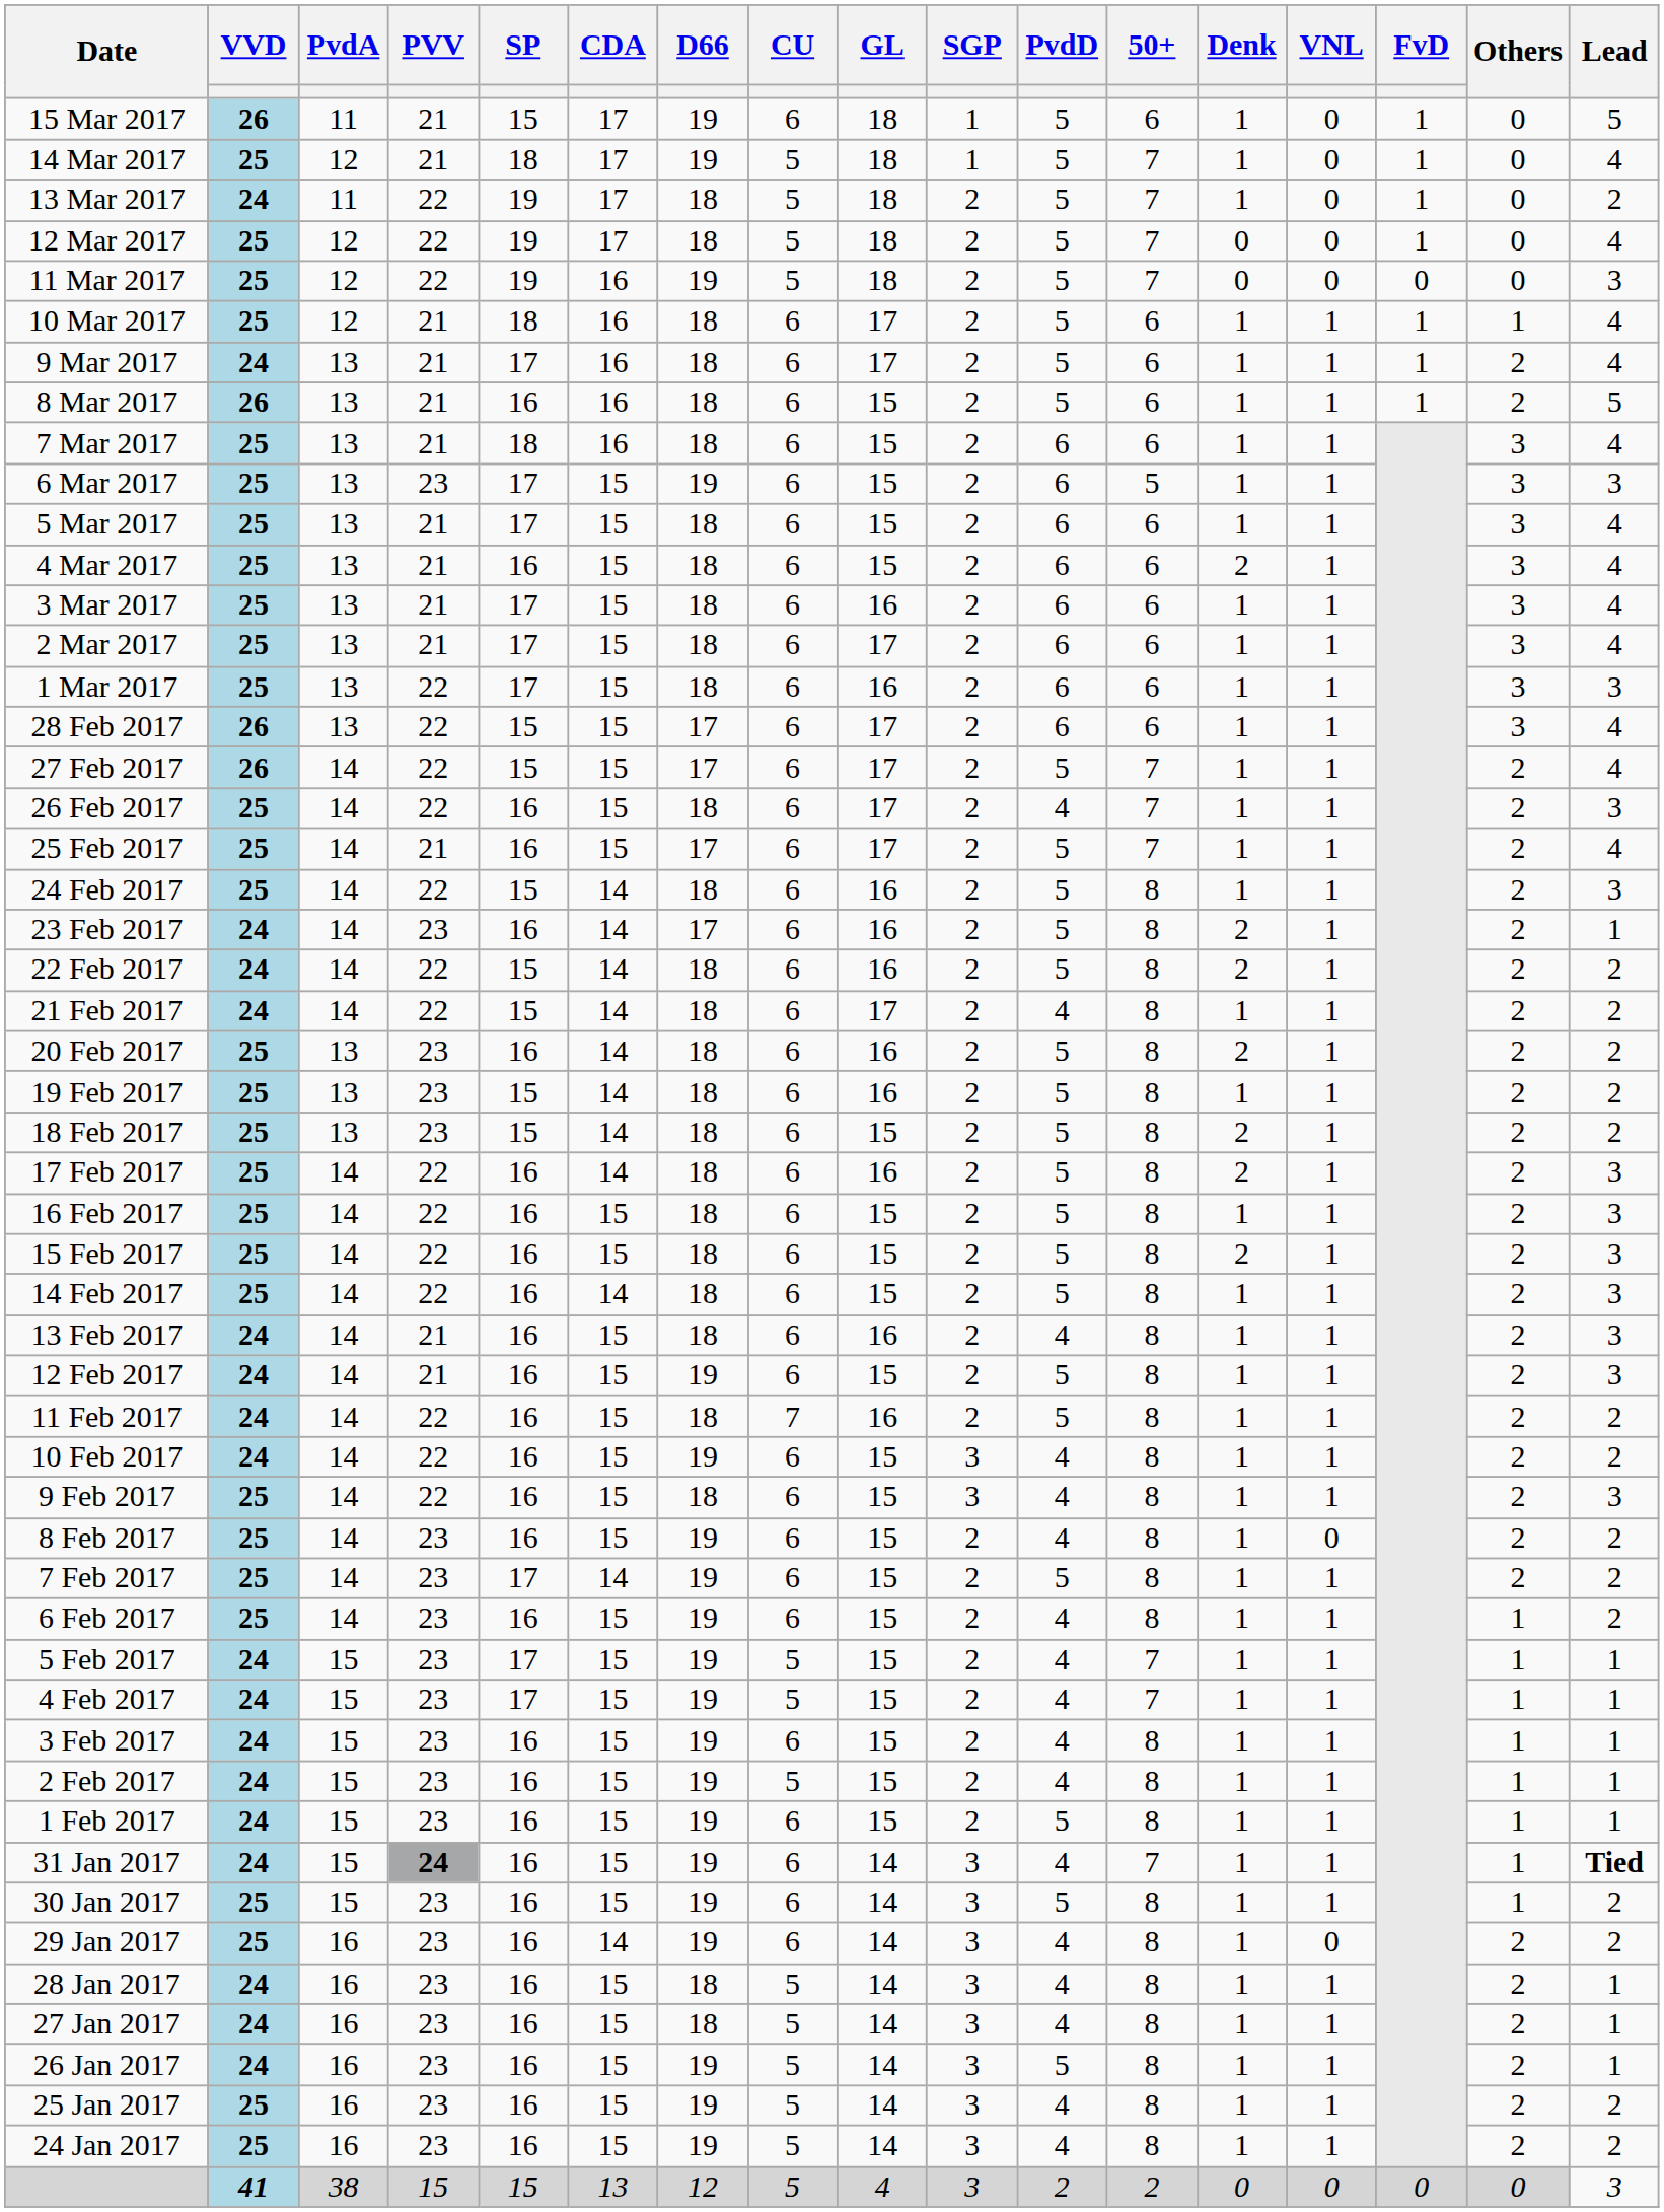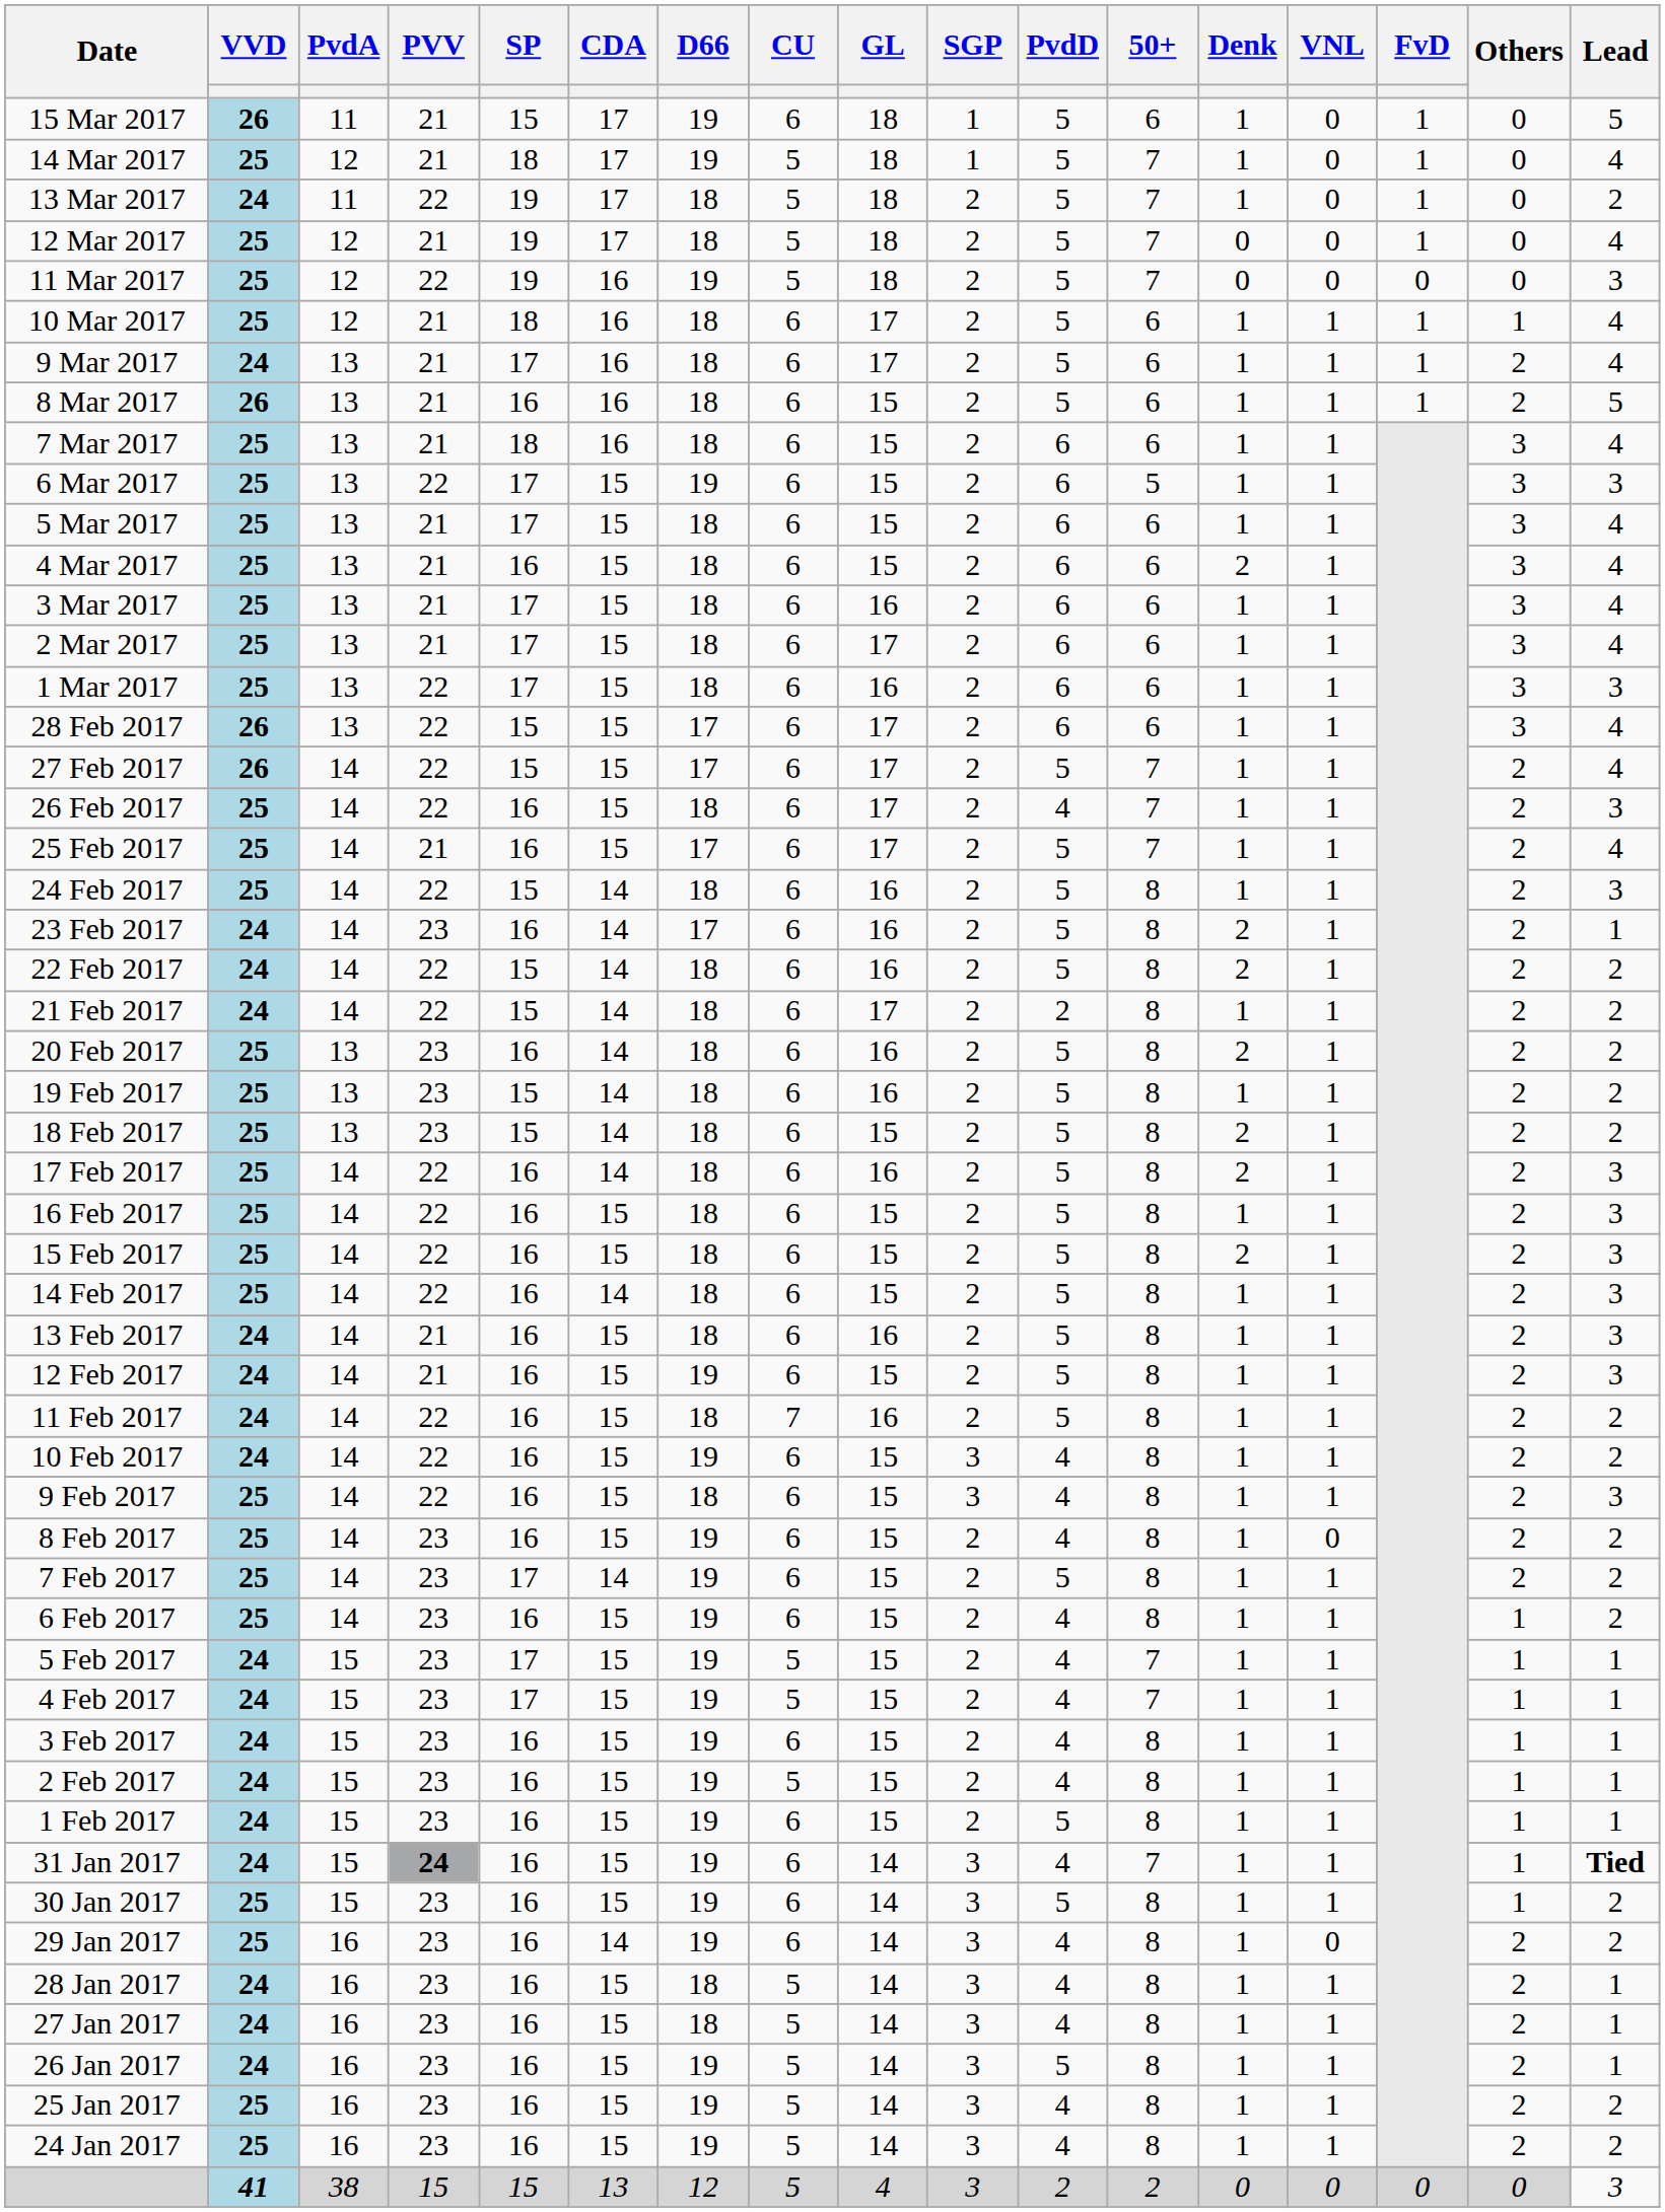12 Mar 2017 | PVV: 22 -> 21
6 Mar 2017 | PVV: 23 -> 22
21 Feb 2017 | PvdD: 4 -> 2
13 Feb 2017 | PvdD: 4 -> 5
